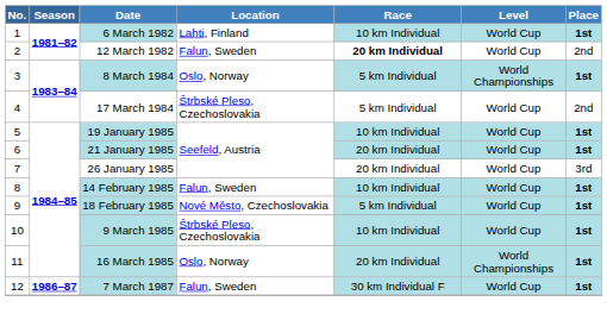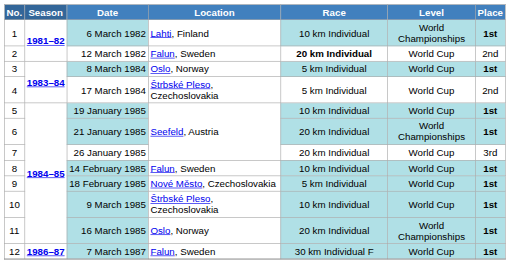6 March 1982 | Level: World Cup -> World Championships
8 March 1984 | Level: World Championships -> World Cup
21 January 1985 | Level: World Cup -> World Championships
